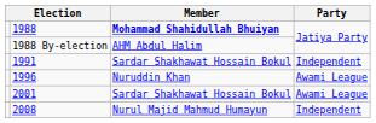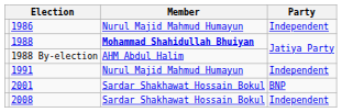+ row: 1986 | Nurul Majid Mahmud Humayun | Independent
1991 | Member: Sardar Shakhawat Hossain Bokul -> Nurul Majid Mahmud Humayun
- row: 1996 | Nuruddin Khan | Awami League
2001 | Party: Awami League -> BNP
2008 | Member: Nurul Majid Mahmud Humayun -> Sardar Shakhawat Hossain Bokul
